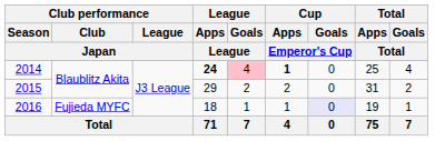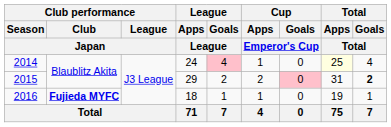2014 | League / Apps / League: bold -> normal
2014 | Cup / Apps / Emperor's Cup: bold -> normal
2014 | Total / Apps / Total: no background -> lightyellow background
2015 | Cup / Goals / Emperor's Cup: no background -> pink background
2015 | Total / Goals / Total: normal -> bold
2016 | Club performance / Club / Japan: normal -> bold
2016 | Cup / Goals / Emperor's Cup: lavender background -> no background
